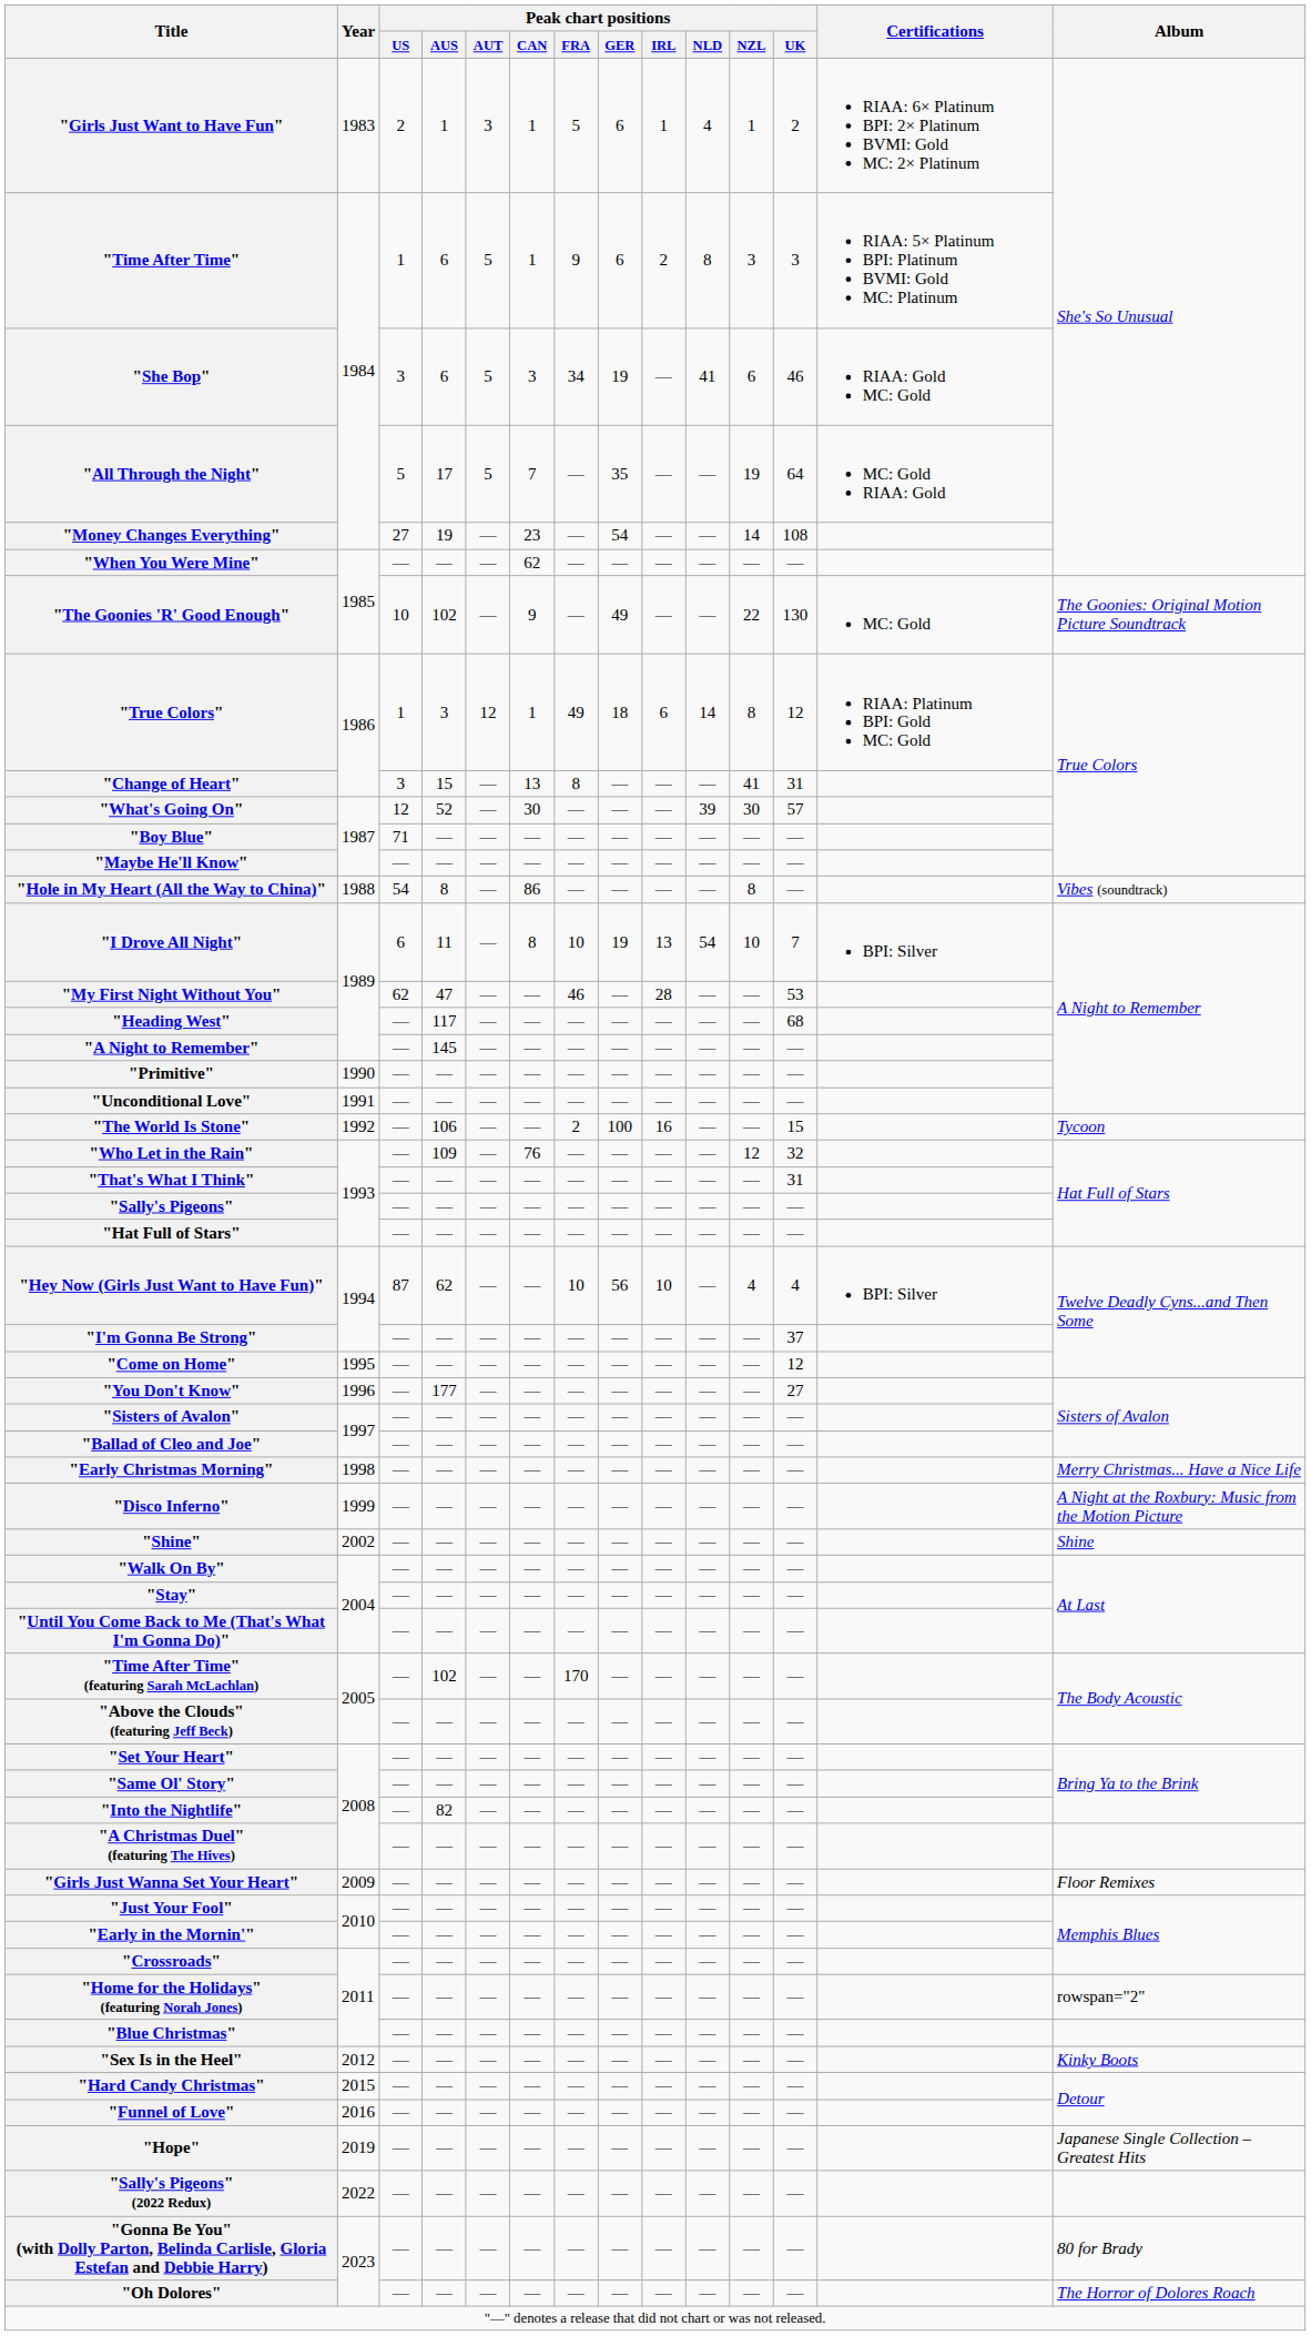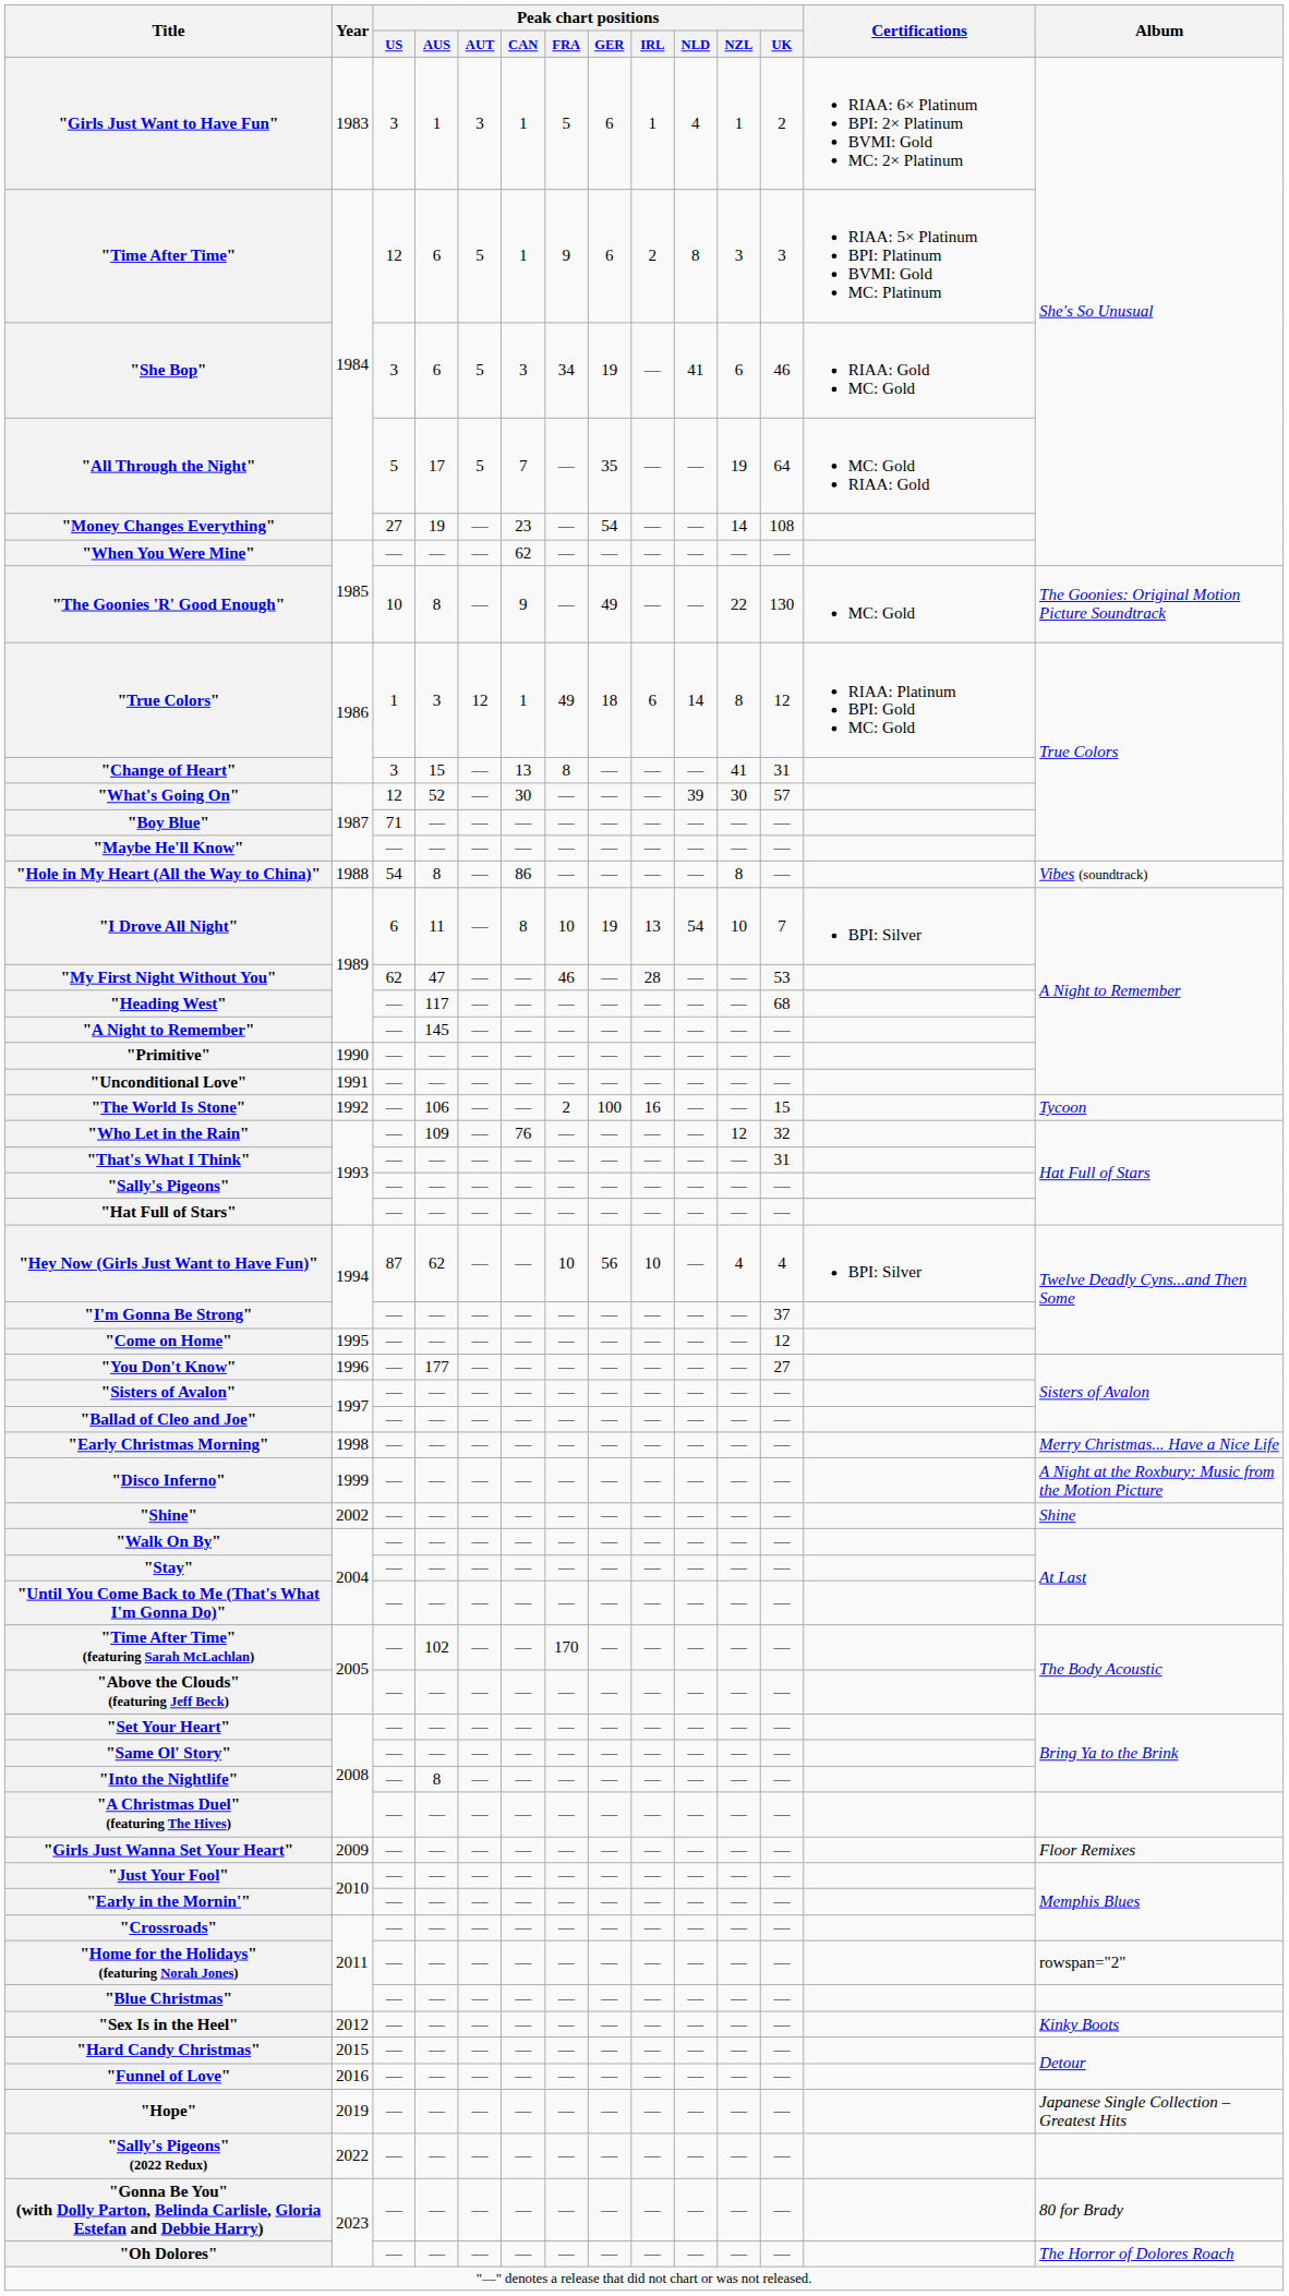"Girls Just Want to Have Fun" | Peak chart positions / US: 2 -> 3
"Time After Time" | Peak chart positions / US: 1 -> 12
"The Goonies 'R' Good Enough" | Peak chart positions / AUS: 102 -> 8
"Into the Nightlife" | Peak chart positions / AUS: 82 -> 8
